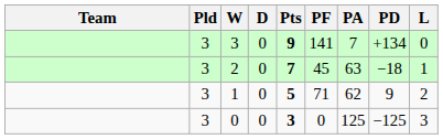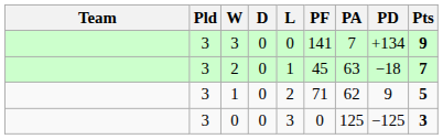columns swapped: L <-> Pts
